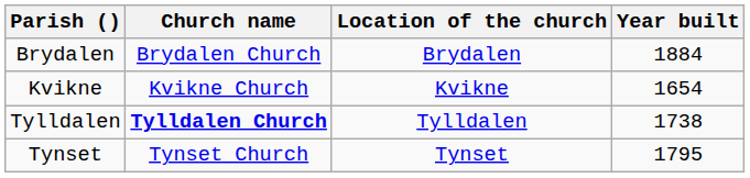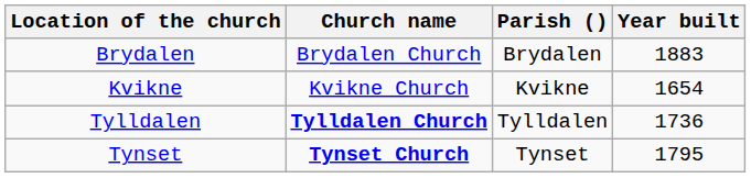columns swapped: Parish () <-> Location of the church
row 2 | Year built: 1884 -> 1883
row 4 | Year built: 1738 -> 1736
row 5 | Church name: normal -> bold
